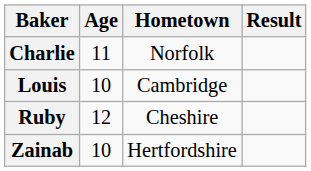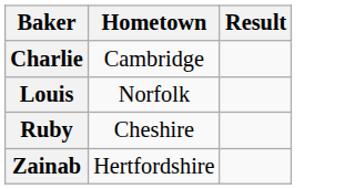- column: Age | 11 | 10 | 12 | 10
Charlie | Hometown: Norfolk -> Cambridge
Louis | Hometown: Cambridge -> Norfolk
